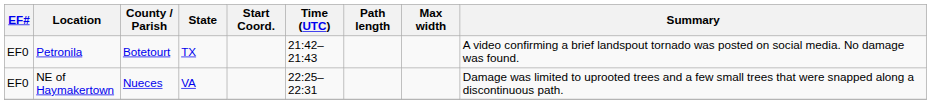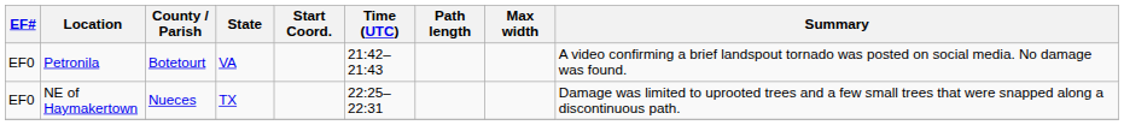Petronila | State: TX -> VA
NE of Haymakertown | State: VA -> TX
